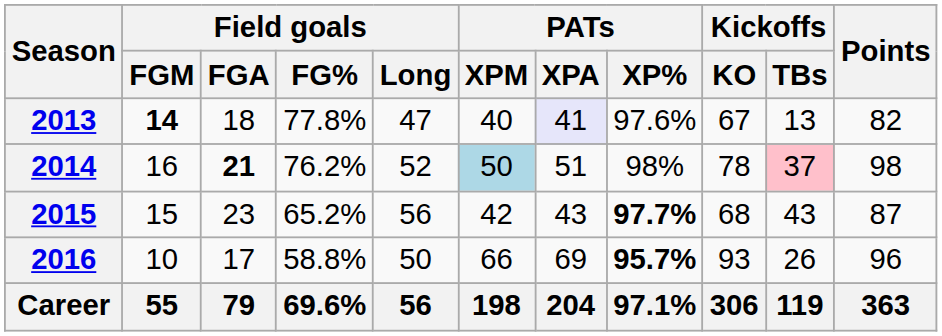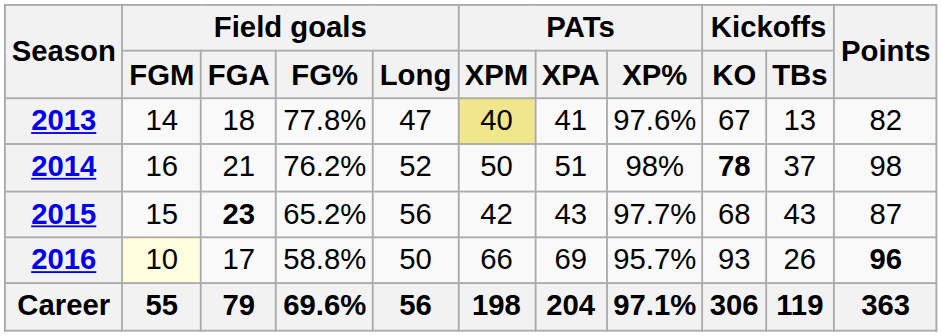2013 | Field goals / FGM: bold -> normal
2013 | PATs / XPM: no background -> khaki background
2013 | PATs / XPA: lavender background -> no background
2014 | Field goals / FGA: bold -> normal
2014 | PATs / XPM: lightblue background -> no background
2014 | Kickoffs / KO: normal -> bold
2014 | Kickoffs / TBs: pink background -> no background
2015 | Field goals / FGA: normal -> bold
2015 | PATs / XP%: bold -> normal
2016 | Field goals / FGM: no background -> lightyellow background
2016 | PATs / XP%: bold -> normal
2016 | Points: normal -> bold
